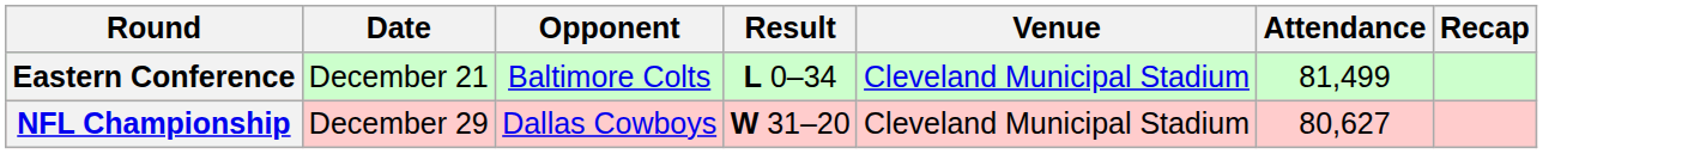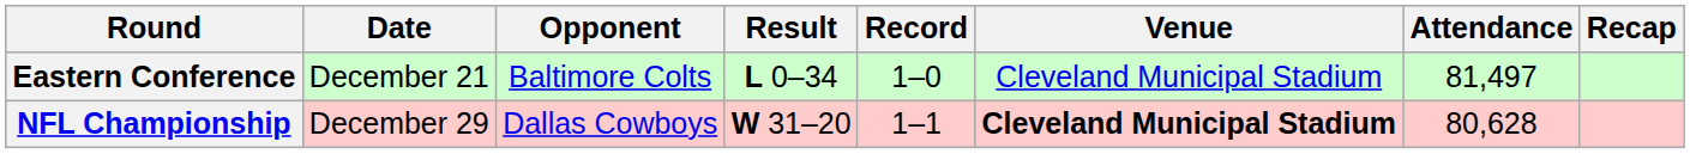+ column: Record | 1–0 | 1–1
Eastern Conference | Attendance: 81,499 -> 81,497
NFL Championship | Venue: normal -> bold
NFL Championship | Attendance: 80,627 -> 80,628
